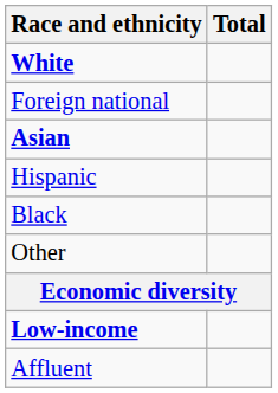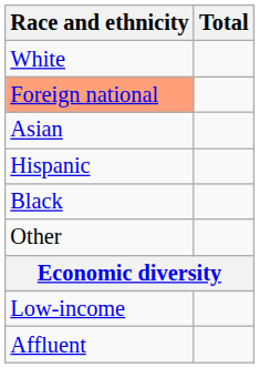White | Race and ethnicity: bold -> normal
Foreign national | Race and ethnicity: no background -> lightsalmon background
Asian | Race and ethnicity: bold -> normal
Low-income | Race and ethnicity: bold -> normal
